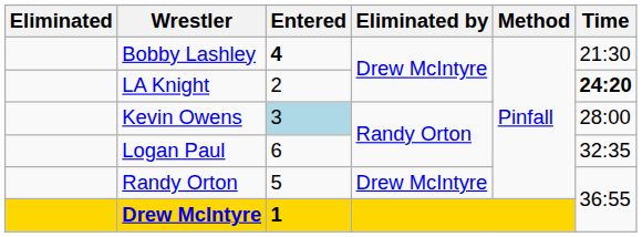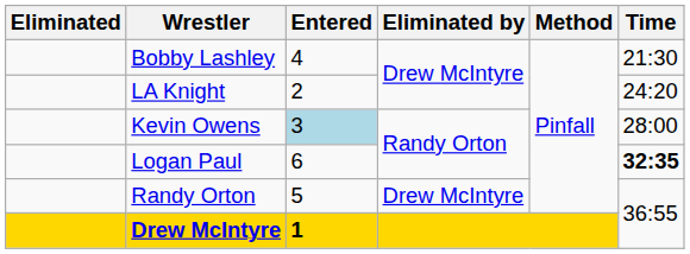Bobby Lashley | Entered: bold -> normal
LA Knight | Time: bold -> normal
Logan Paul | Time: normal -> bold
